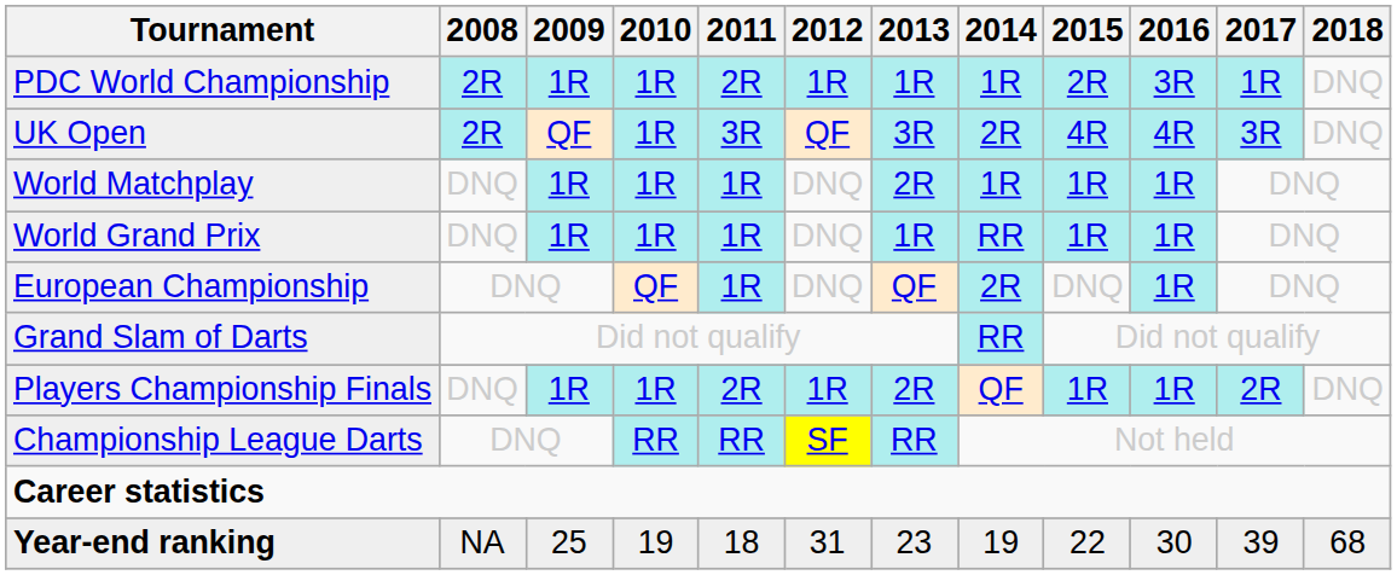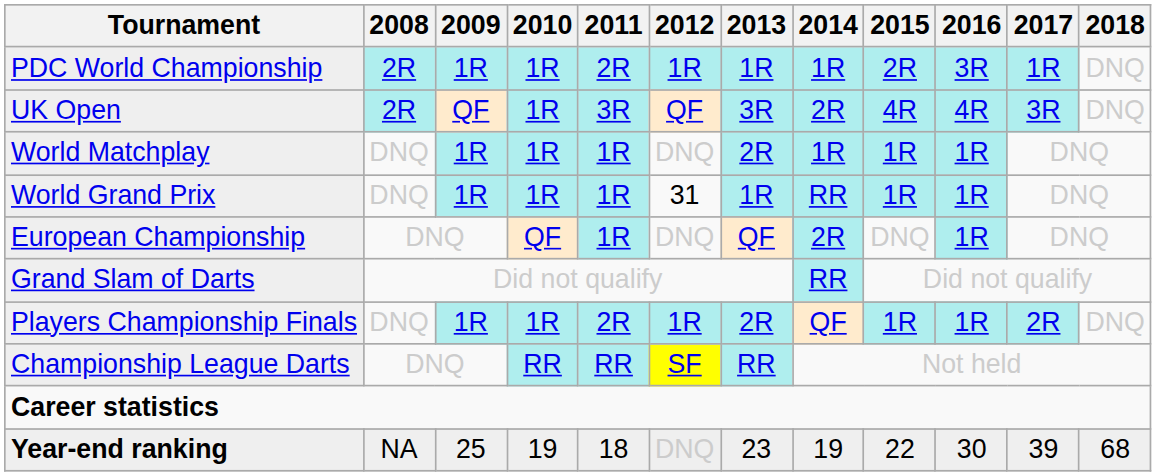World Grand Prix | 2012: DNQ -> 31
Year-end ranking | 2012: 31 -> DNQ
